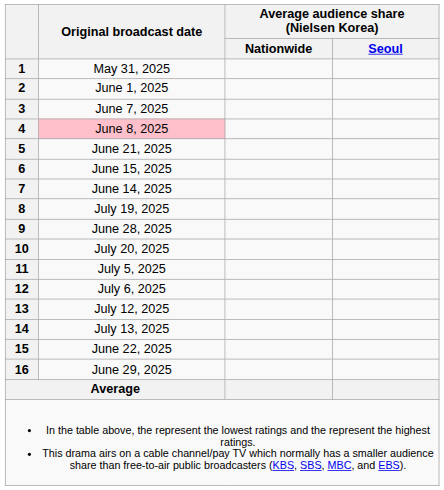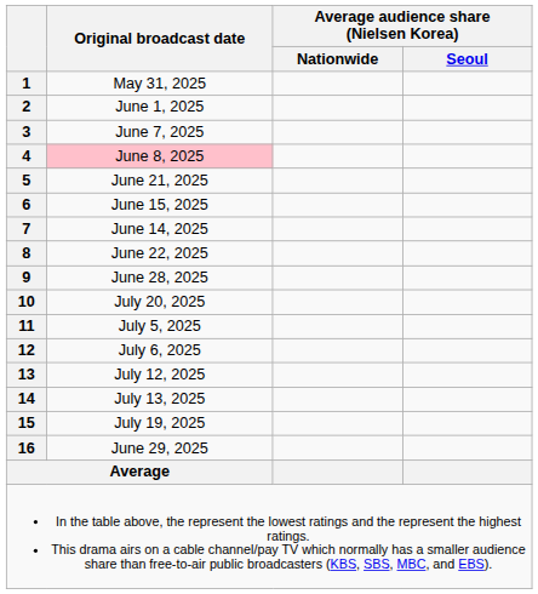8 | Original broadcast date: July 19, 2025 -> June 22, 2025
15 | Original broadcast date: June 22, 2025 -> July 19, 2025
